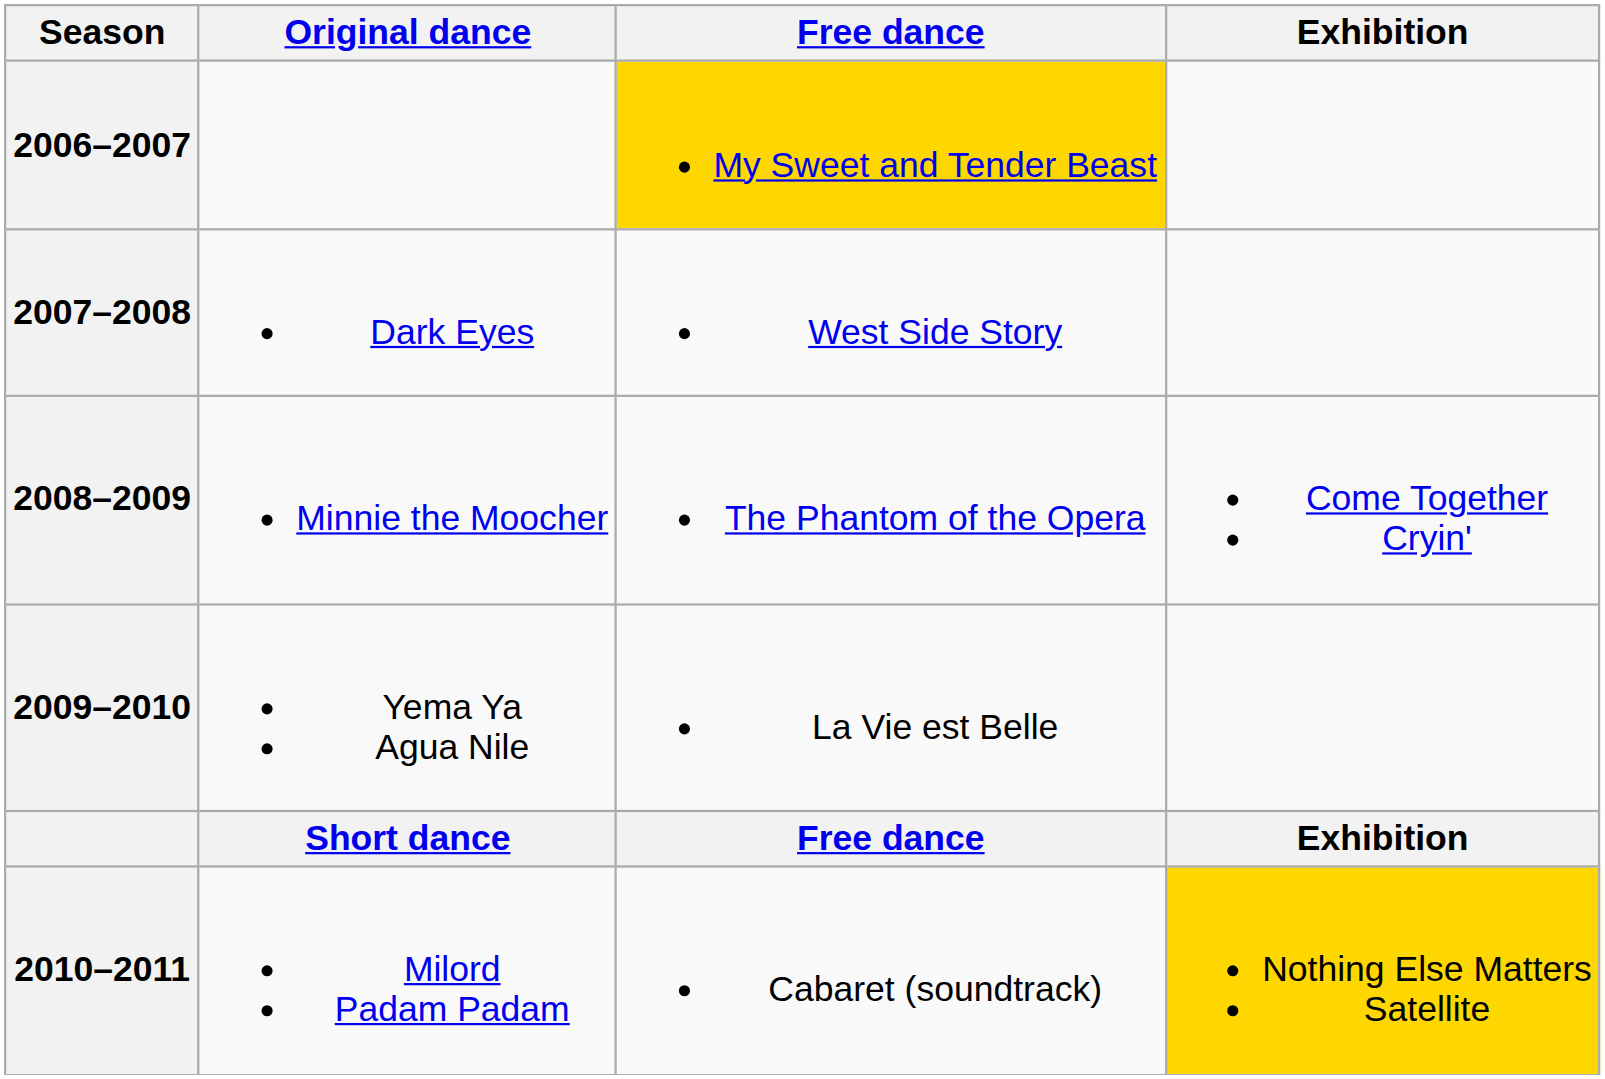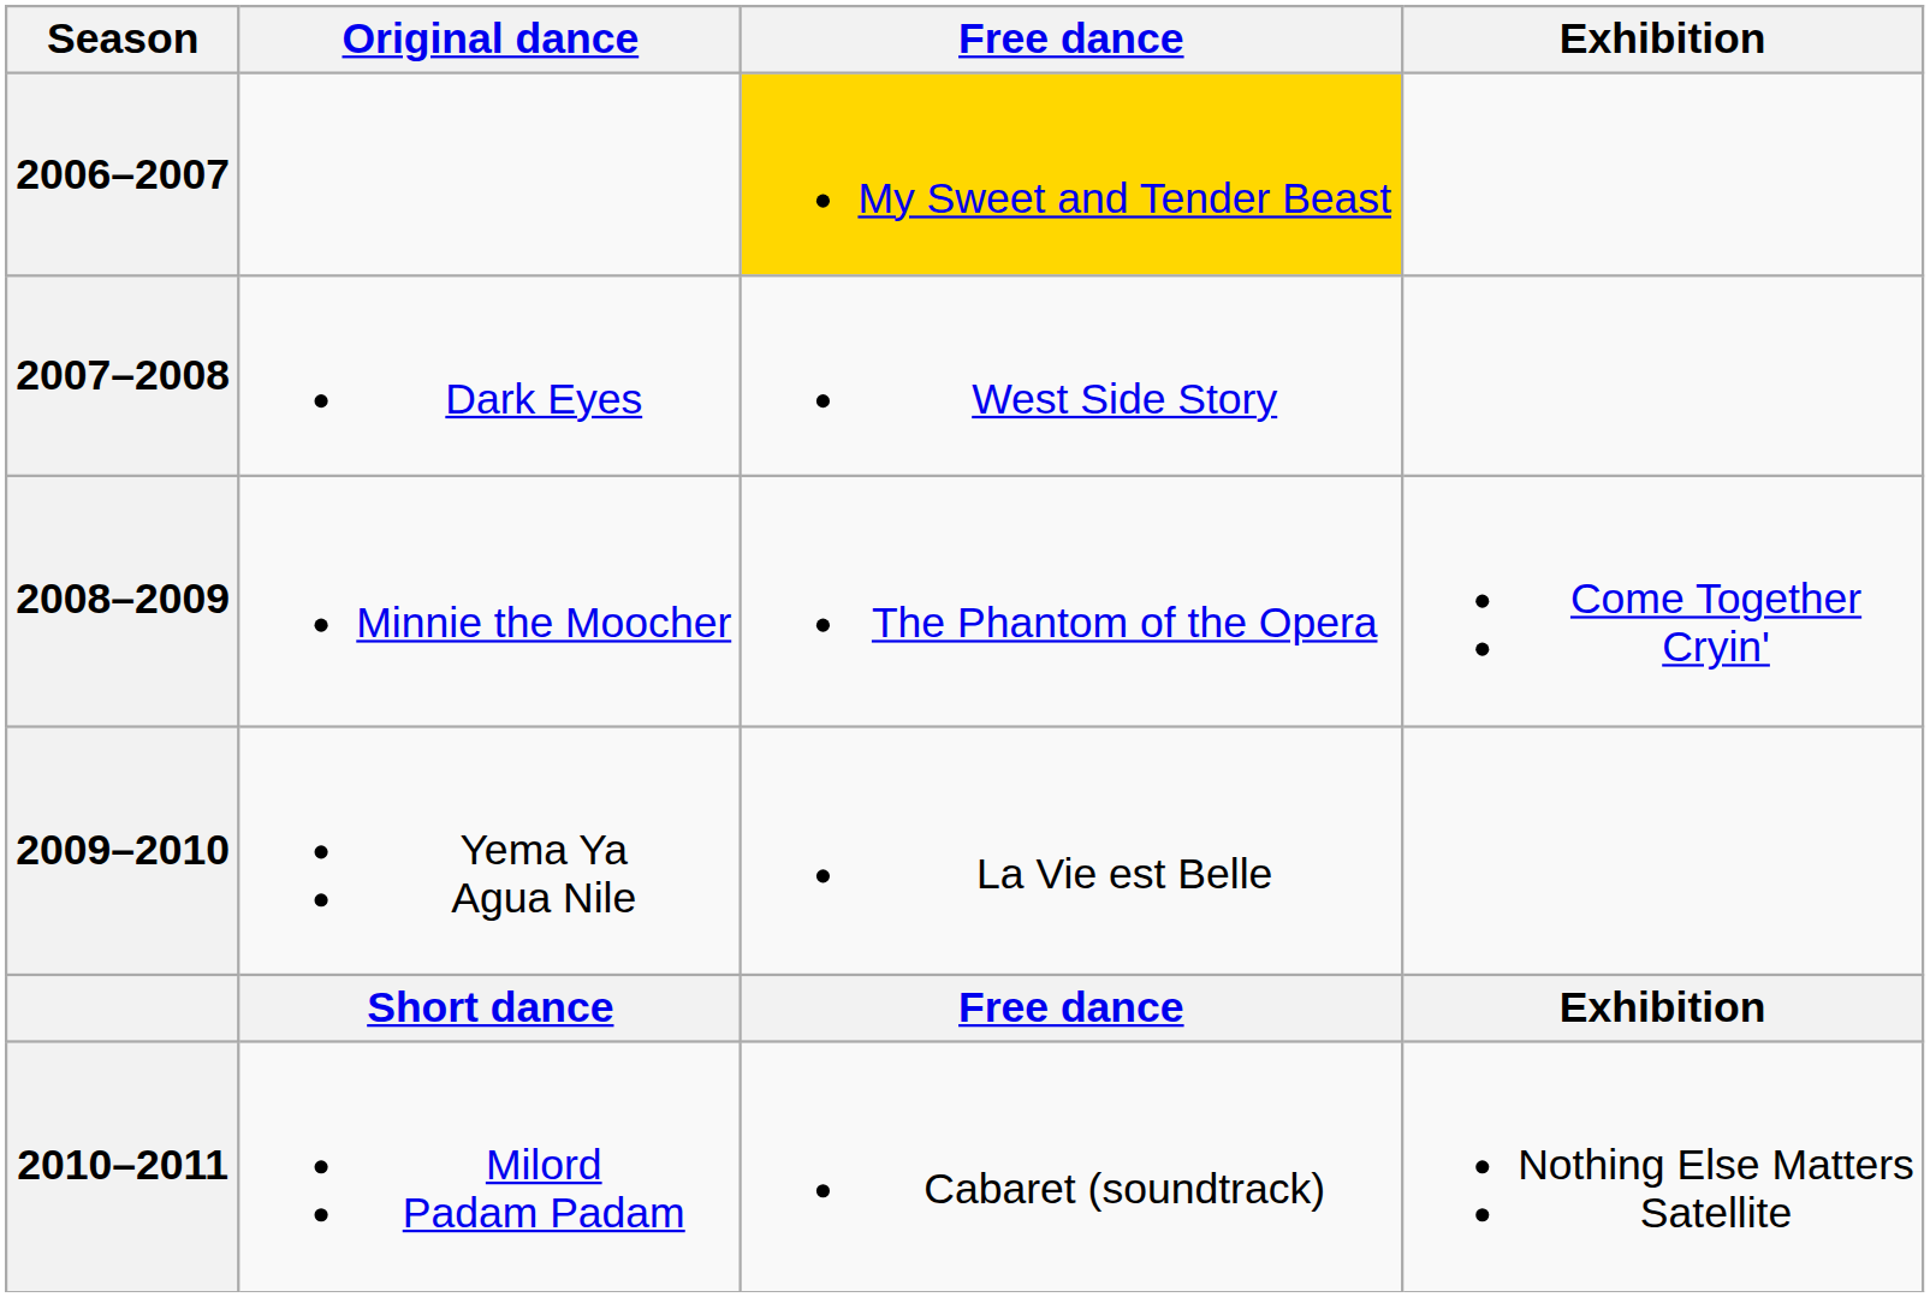2010–2011 | Exhibition: gold background -> no background
